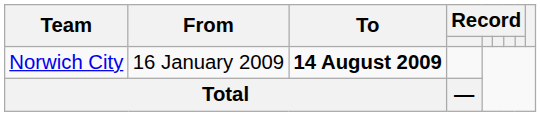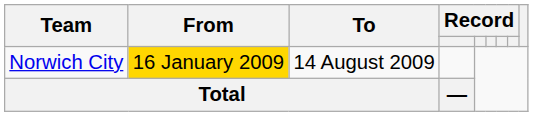Norwich City | From: no background -> gold background
Norwich City | To: bold -> normal
